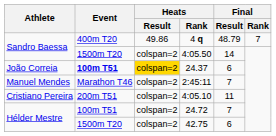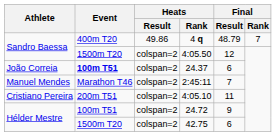4:05.50 | Final / Result: 14 -> 12
24.37 | Heats / Result: gold background -> no background
24.72 | Final / Result: 7 -> 9
